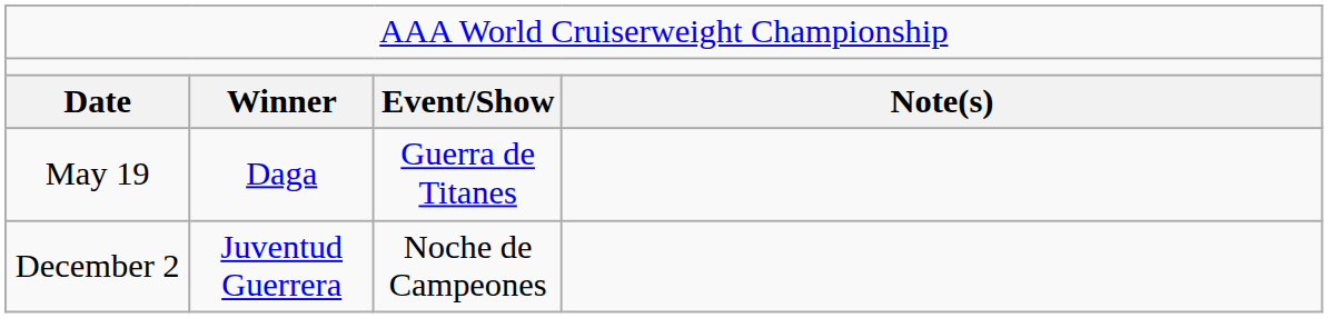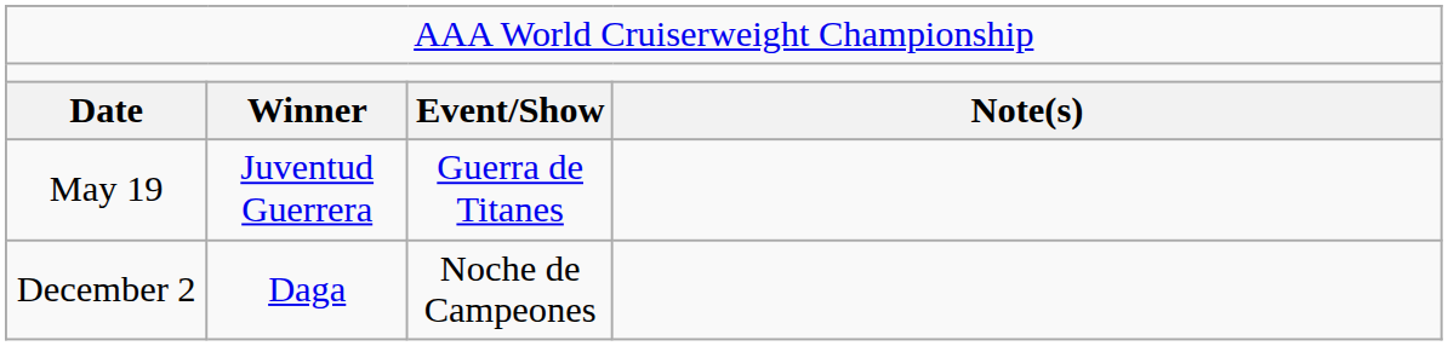May 19 | column 2: Daga -> Juventud Guerrera
December 2 | column 2: Juventud Guerrera -> Daga
